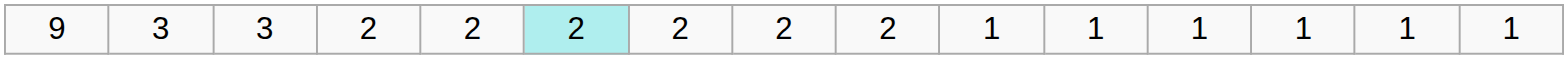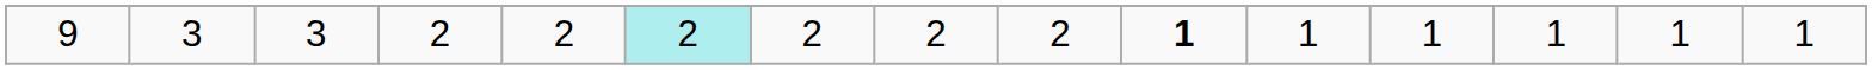9 | column 10: normal -> bold
